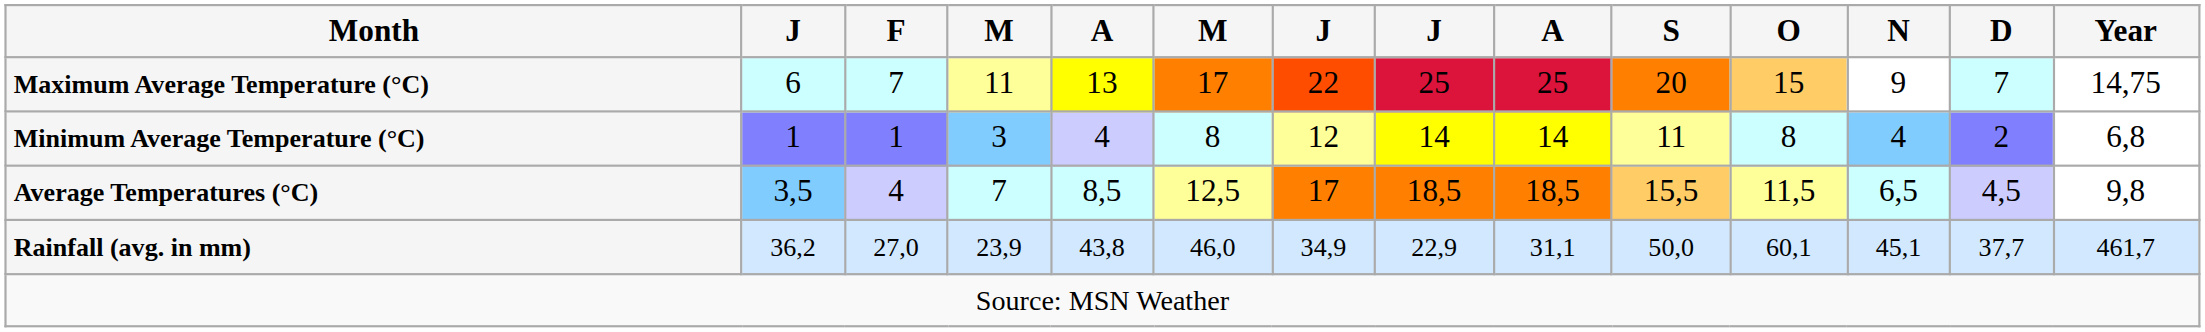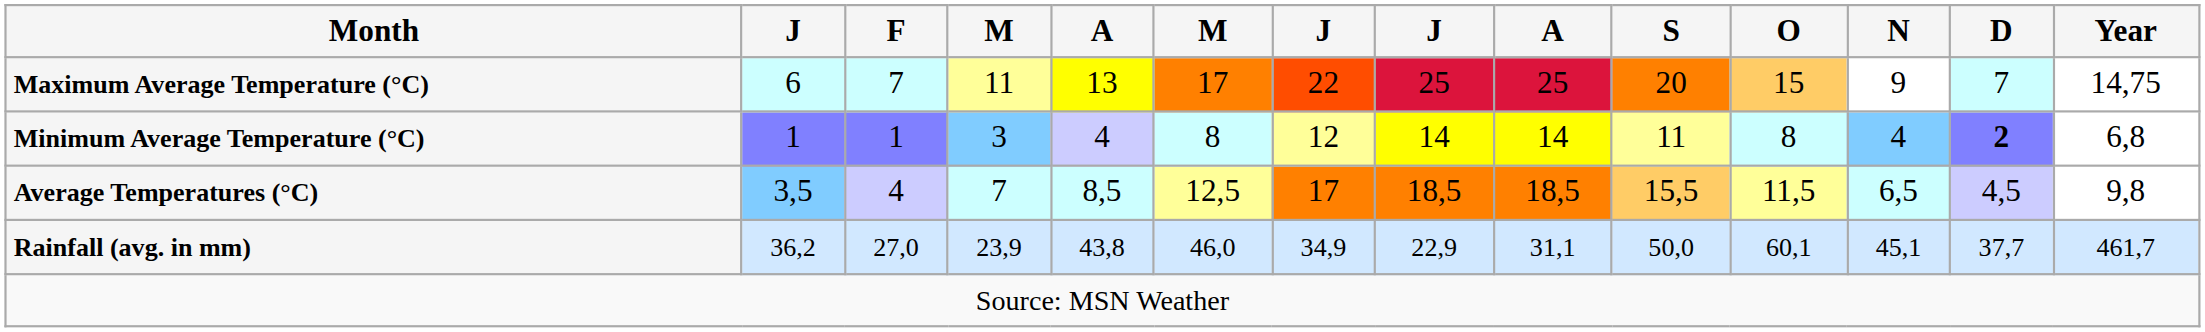Minimum Average Temperature (°C) | D: normal -> bold
